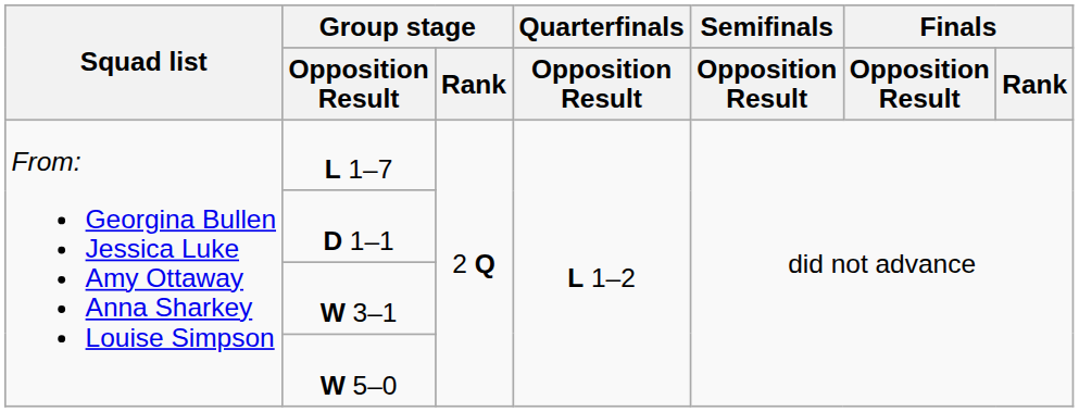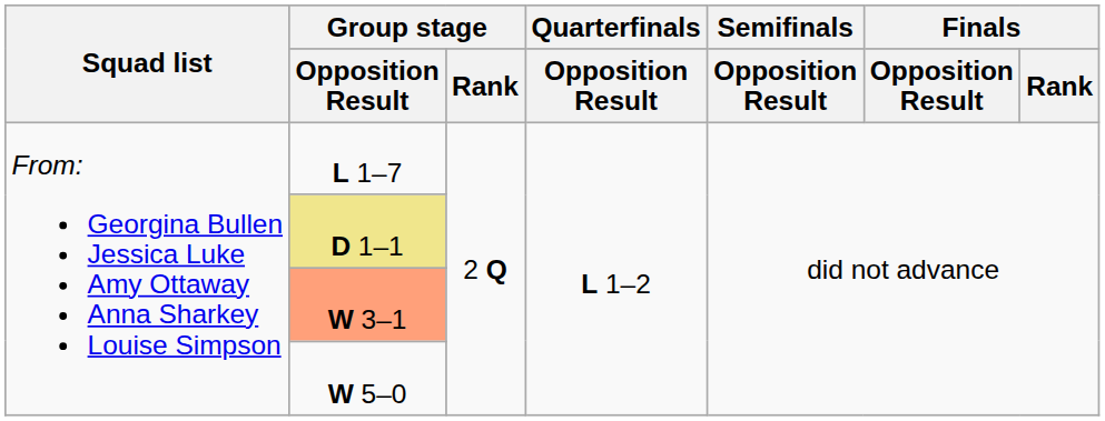D 1–1 | Group stage / Opposition Result: no background -> khaki background
W 3–1 | Group stage / Opposition Result: no background -> lightsalmon background
